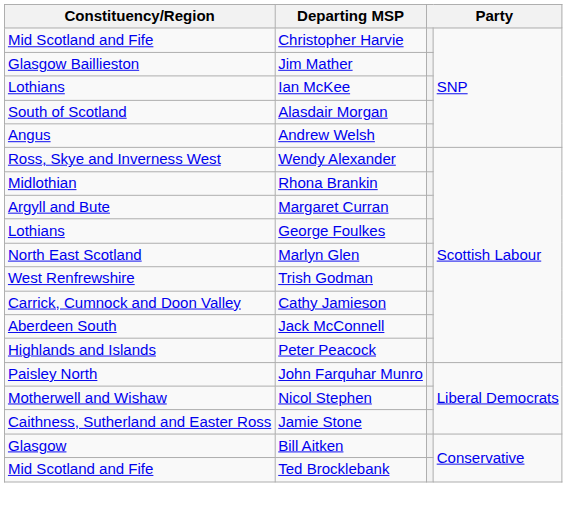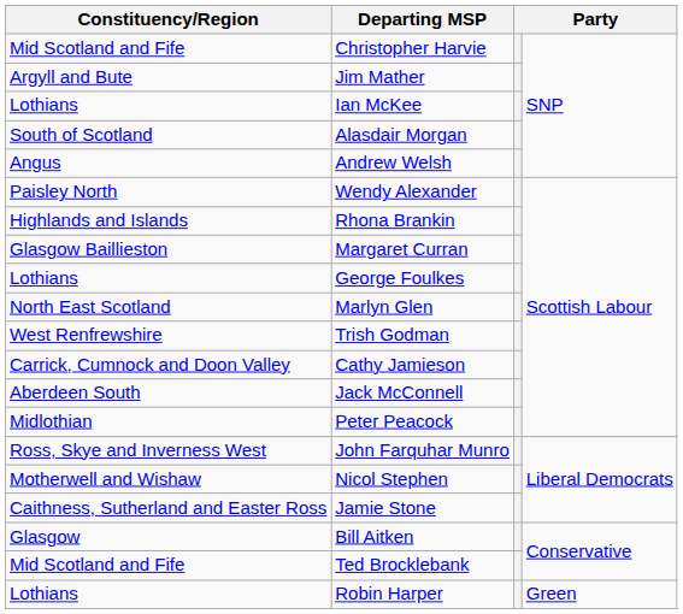Jim Mather | Constituency/Region: Glasgow Baillieston -> Argyll and Bute
Wendy Alexander | Constituency/Region: Ross, Skye and Inverness West -> Paisley North
Rhona Brankin | Constituency/Region: Midlothian -> Highlands and Islands
Margaret Curran | Constituency/Region: Argyll and Bute -> Glasgow Baillieston
Peter Peacock | Constituency/Region: Highlands and Islands -> Midlothian
John Farquhar Munro | Constituency/Region: Paisley North -> Ross, Skye and Inverness West
+ row: Lothians | Robin Harper | Green
